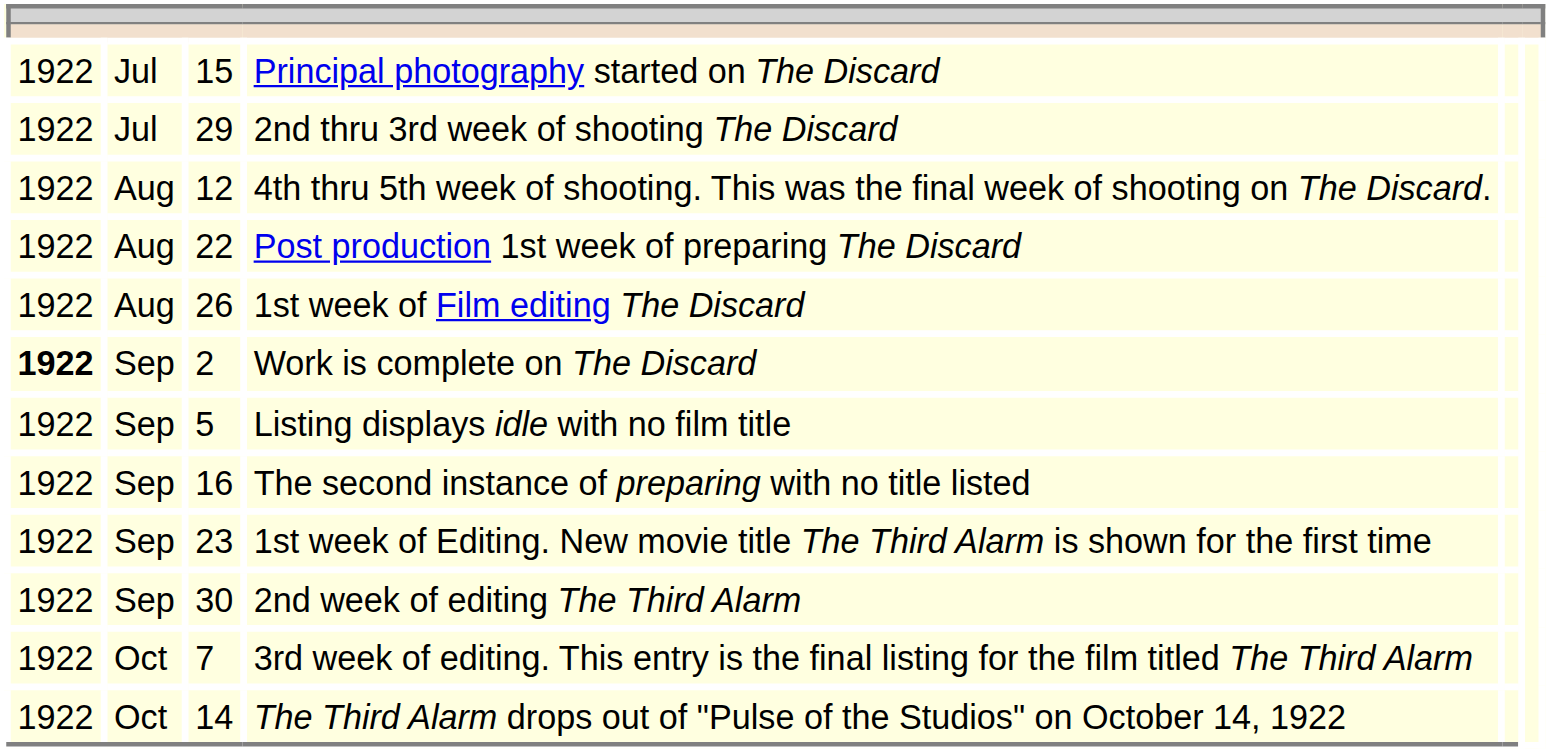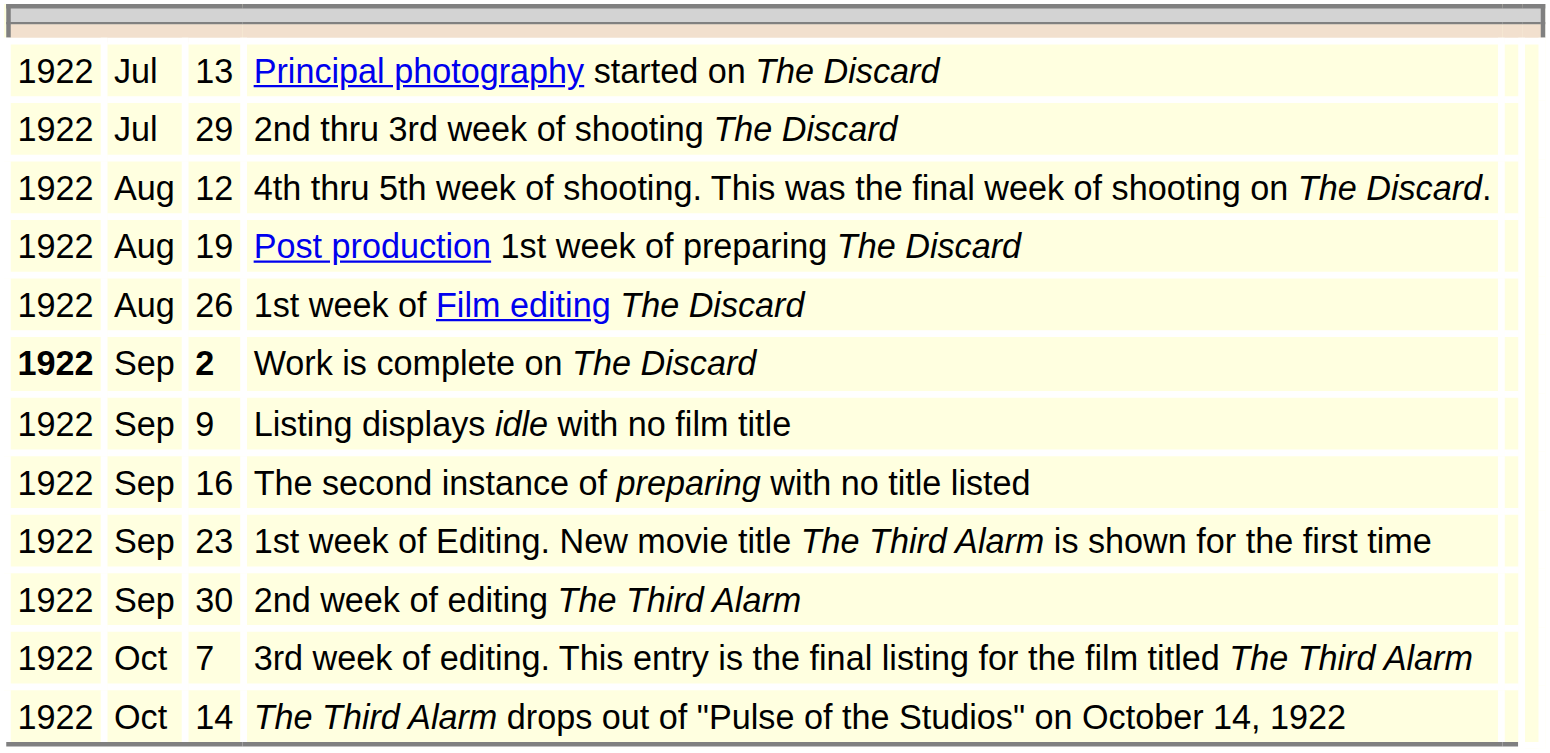Principal photography started on The Discard | column 3: 15 -> 13
Post production 1st week of preparing The Discard | column 3: 22 -> 19
Work is complete on The Discard | column 3: normal -> bold
Listing displays idle with no film title | column 3: 5 -> 9
